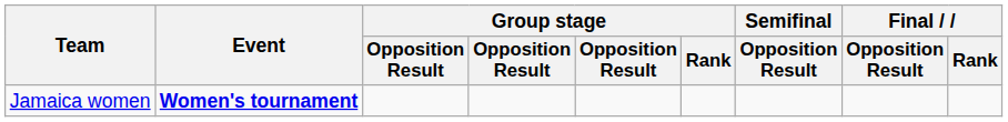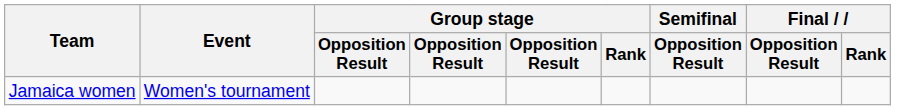Jamaica women | Event: bold -> normal
